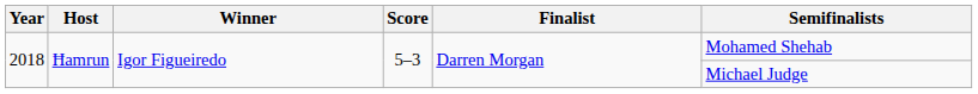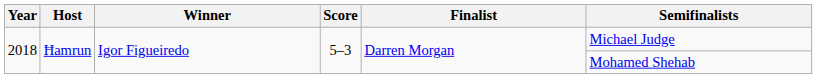row 2 | Semifinalists: Mohamed Shehab -> Michael Judge
row 3 | Semifinalists: Michael Judge -> Mohamed Shehab
